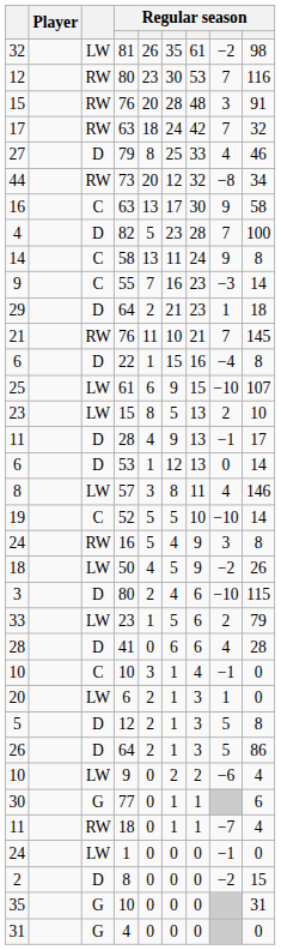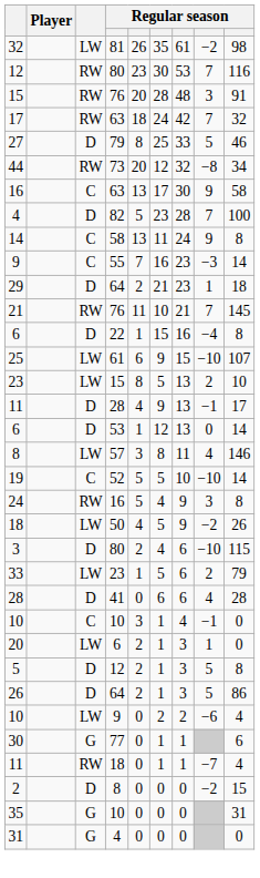27 | column 8: 4 -> 5
- row: 24 | LW | 1 | 0 | 0 | 0 | −1 | 0
